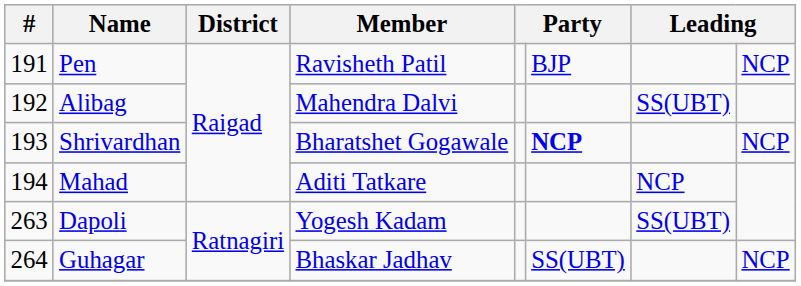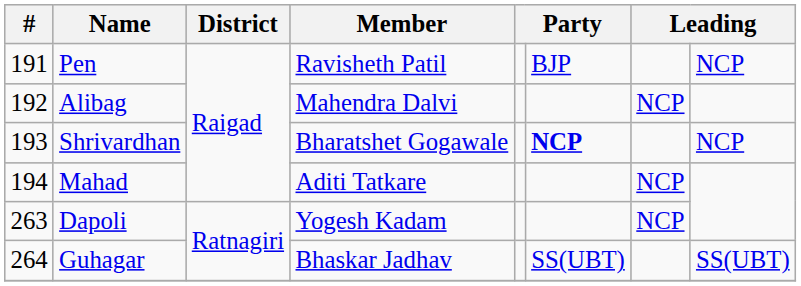Alibag | column 7: SS(UBT) -> NCP
Dapoli | column 7: SS(UBT) -> NCP
Guhagar | column 8: NCP -> SS(UBT)
